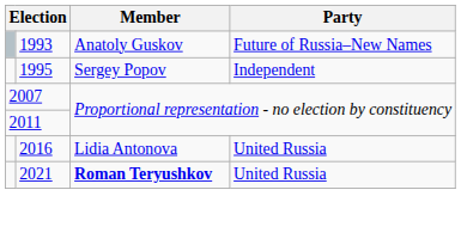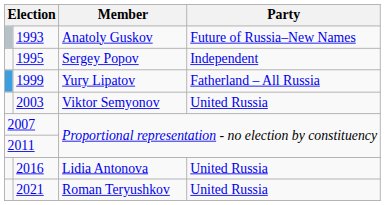+ row: 1999 | Yury Lipatov | Fatherland – All Russia
+ row: 2003 | Viktor Semyonov | United Russia
2021 | Member: bold -> normal
